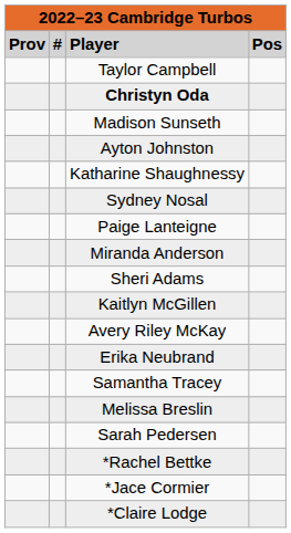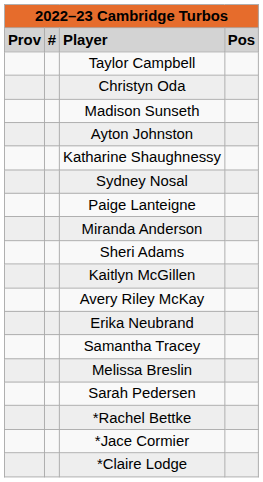Christyn Oda | Player: bold -> normal
